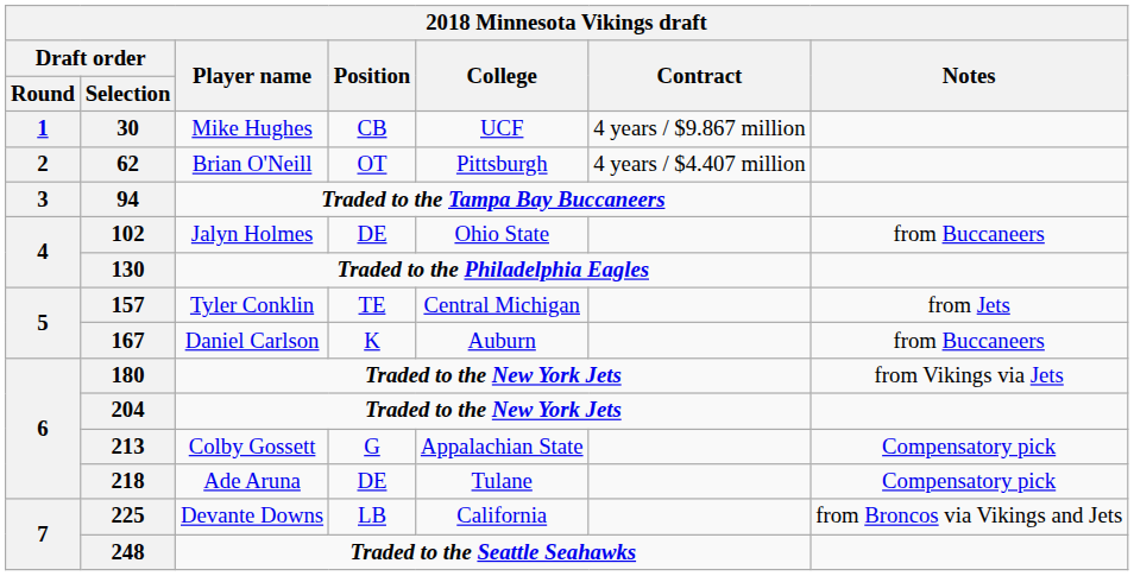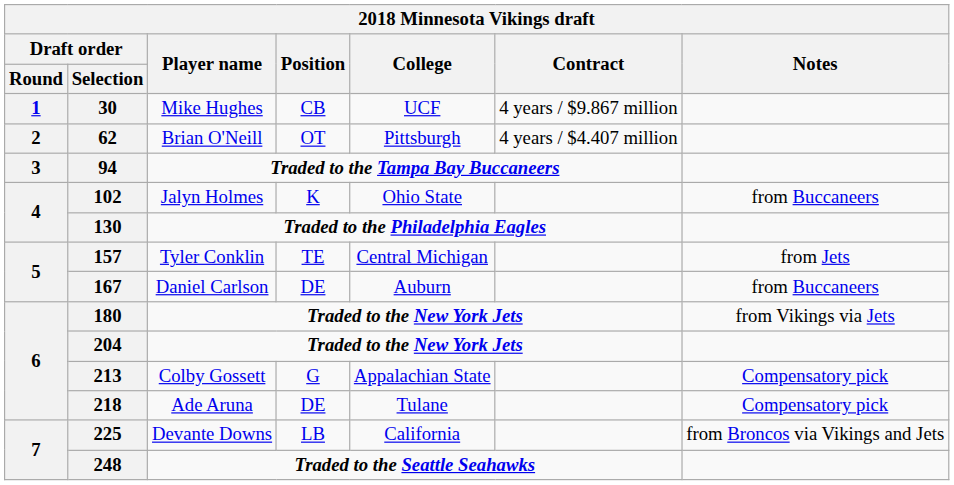102 | Position: DE -> K
167 | Position: K -> DE
